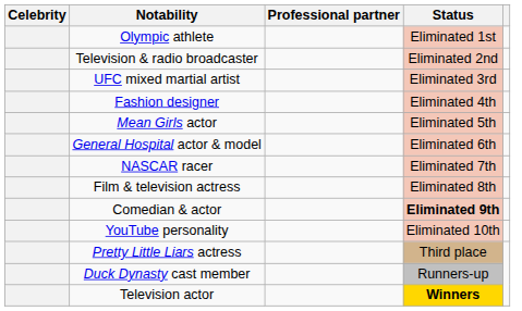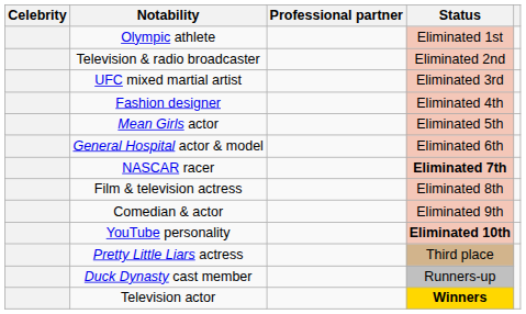NASCAR racer | Status: normal -> bold
Comedian & actor | Status: bold -> normal
YouTube personality | Status: normal -> bold
